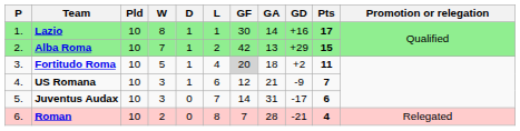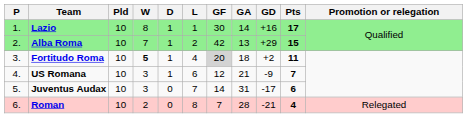Fortitudo Roma | W: normal -> bold
